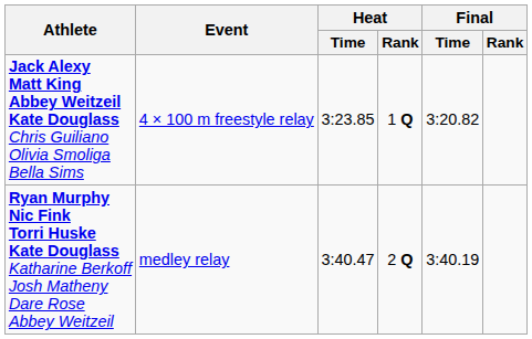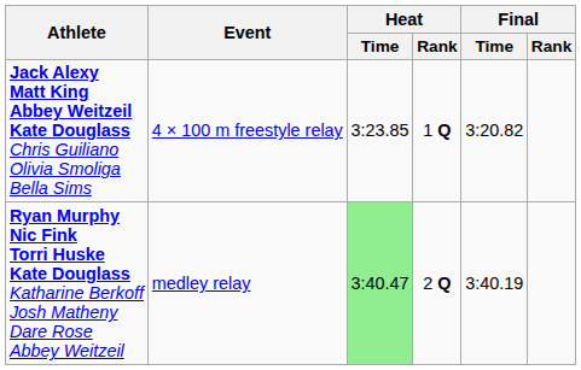row 4 | Heat / Time: no background -> lightgreen background
